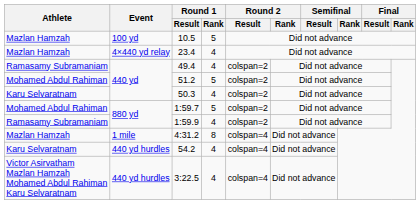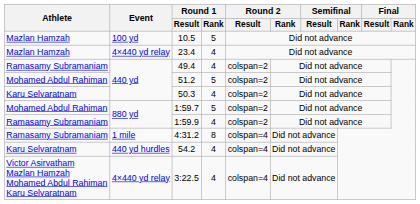4:31.2 | Athlete: Mazlan Hamzah -> Ramasamy Subramaniam
3:22.5 | Event: 440 yd hurdles -> 4×440 yd relay
